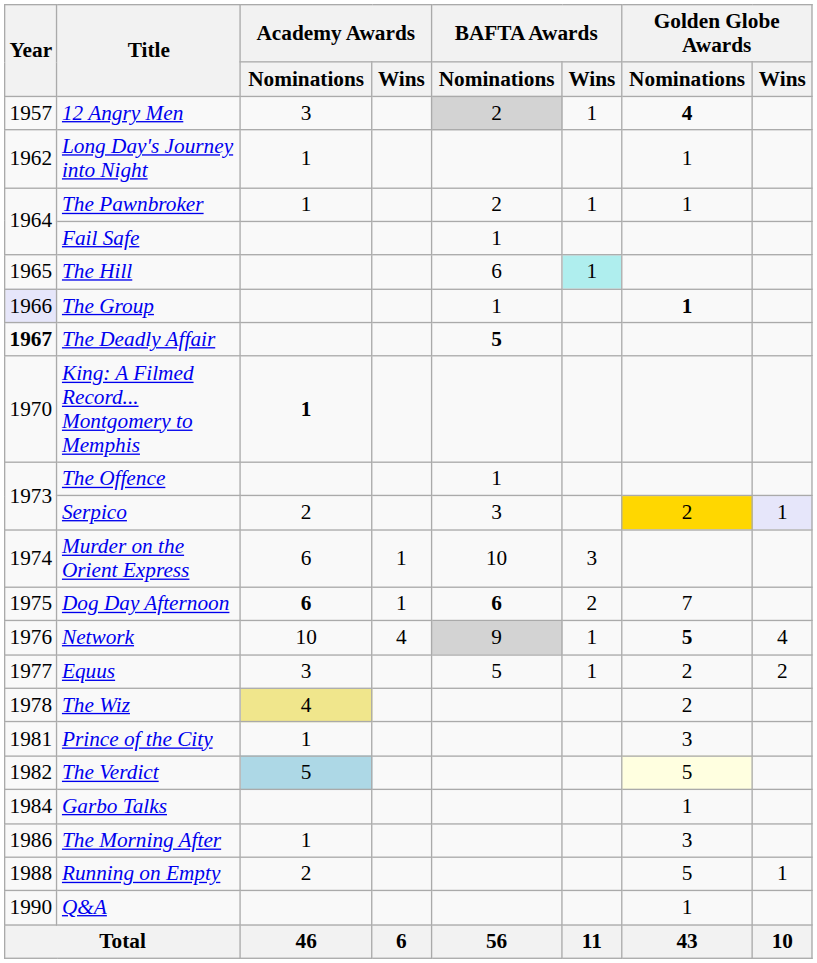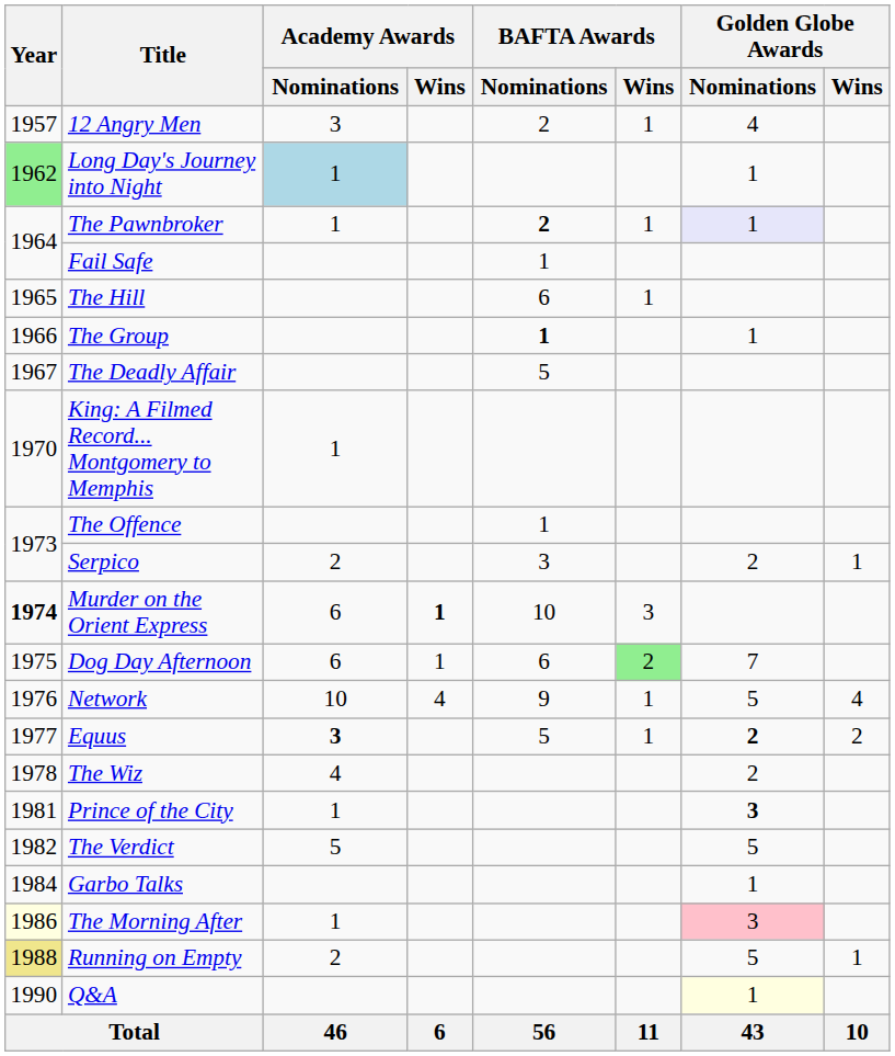12 Angry Men | BAFTA Awards / Nominations: lightgrey background -> no background
12 Angry Men | Golden Globe Awards / Nominations: bold -> normal
Long Day's Journey into Night | Year: no background -> lightgreen background
Long Day's Journey into Night | Academy Awards / Nominations: no background -> lightblue background
The Pawnbroker | BAFTA Awards / Nominations: normal -> bold
The Pawnbroker | Golden Globe Awards / Nominations: no background -> lavender background
The Hill | BAFTA Awards / Wins: paleturquoise background -> no background
The Group | Year: lavender background -> no background
The Group | BAFTA Awards / Nominations: normal -> bold
The Group | Golden Globe Awards / Nominations: bold -> normal
The Deadly Affair | Year: bold -> normal
The Deadly Affair | BAFTA Awards / Nominations: bold -> normal
King: A Filmed Record... Montgomery to Memphis | Academy Awards / Nominations: bold -> normal
Serpico | Golden Globe Awards / Nominations: gold background -> no background
Serpico | Golden Globe Awards / Wins: lavender background -> no background
Murder on the Orient Express | Year: normal -> bold
Murder on the Orient Express | Academy Awards / Wins: normal -> bold
Dog Day Afternoon | Academy Awards / Nominations: bold -> normal
Dog Day Afternoon | BAFTA Awards / Nominations: bold -> normal
Dog Day Afternoon | BAFTA Awards / Wins: no background -> lightgreen background
Network | BAFTA Awards / Nominations: lightgrey background -> no background
Network | Golden Globe Awards / Nominations: bold -> normal
Equus | Academy Awards / Nominations: normal -> bold
Equus | Golden Globe Awards / Nominations: normal -> bold
The Wiz | Academy Awards / Nominations: khaki background -> no background
Prince of the City | Golden Globe Awards / Nominations: normal -> bold
The Verdict | Academy Awards / Nominations: lightblue background -> no background
The Verdict | Golden Globe Awards / Nominations: lightyellow background -> no background
The Morning After | Year: no background -> lightyellow background
The Morning After | Golden Globe Awards / Nominations: no background -> pink background
Running on Empty | Year: no background -> khaki background
Q&A | Golden Globe Awards / Nominations: no background -> lightyellow background
